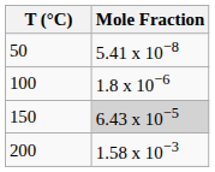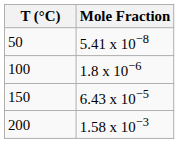150 | Mole Fraction: lightgrey background -> no background
